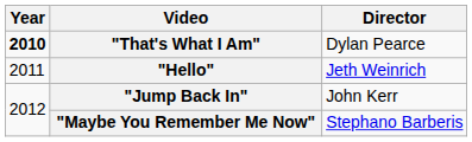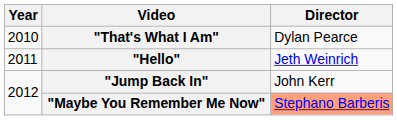"That's What I Am" | Year: bold -> normal
"Maybe You Remember Me Now" | Director: no background -> lightsalmon background
